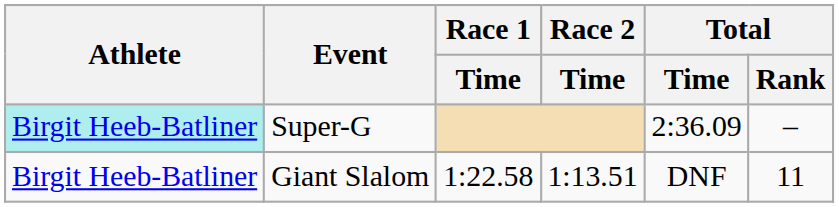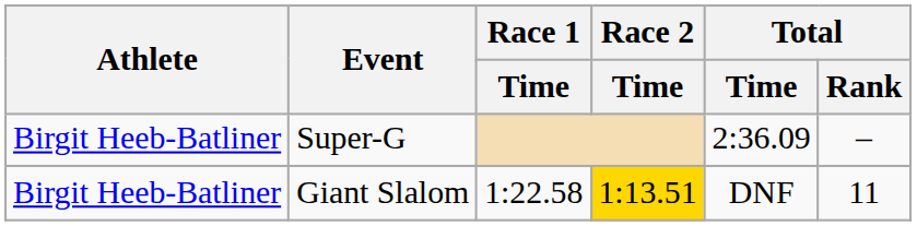Super-G | Athlete: paleturquoise background -> no background
Giant Slalom | Race 2 / Time: no background -> gold background
